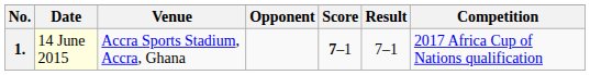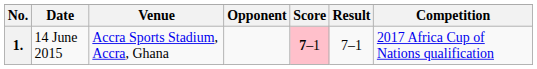1. | Date: lightyellow background -> no background
1. | Score: no background -> pink background
